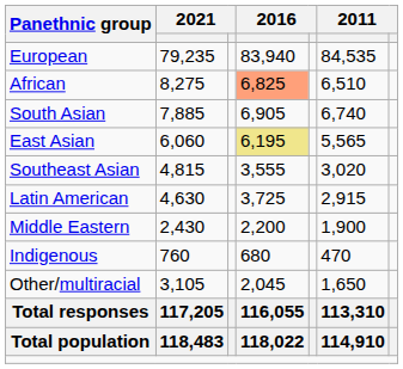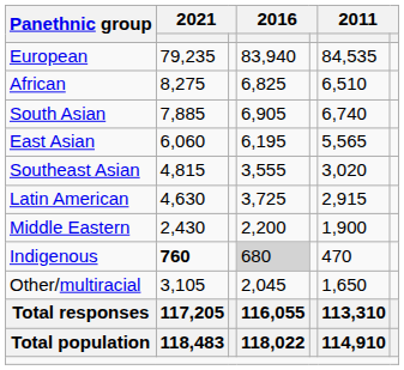African | column 4: lightsalmon background -> no background
East Asian | column 4: khaki background -> no background
Indigenous | column 2: normal -> bold
Indigenous | column 4: no background -> lightgrey background
